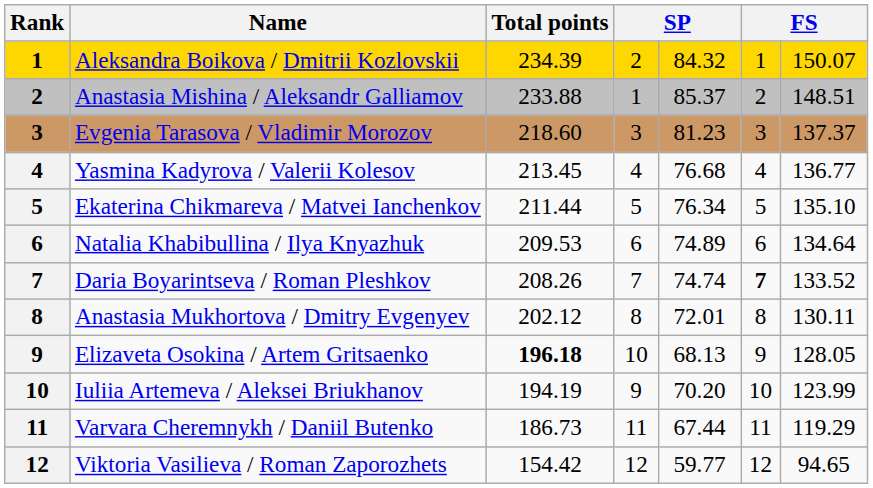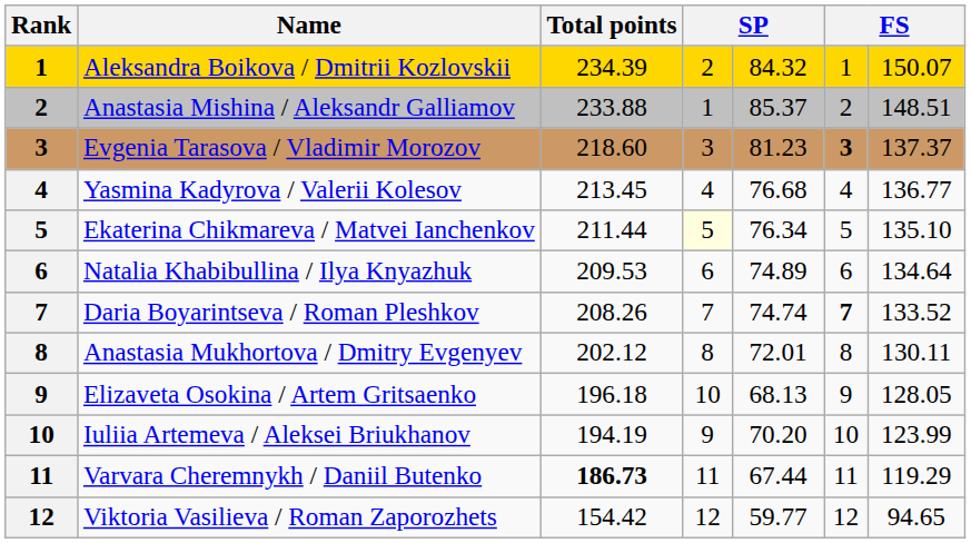Evgenia Tarasova / Vladimir Morozov | column 6: normal -> bold
Ekaterina Chikmareva / Matvei Ianchenkov | column 4: no background -> lightyellow background
Elizaveta Osokina / Artem Gritsaenko | Total points: bold -> normal
Varvara Cheremnykh / Daniil Butenko | Total points: normal -> bold
